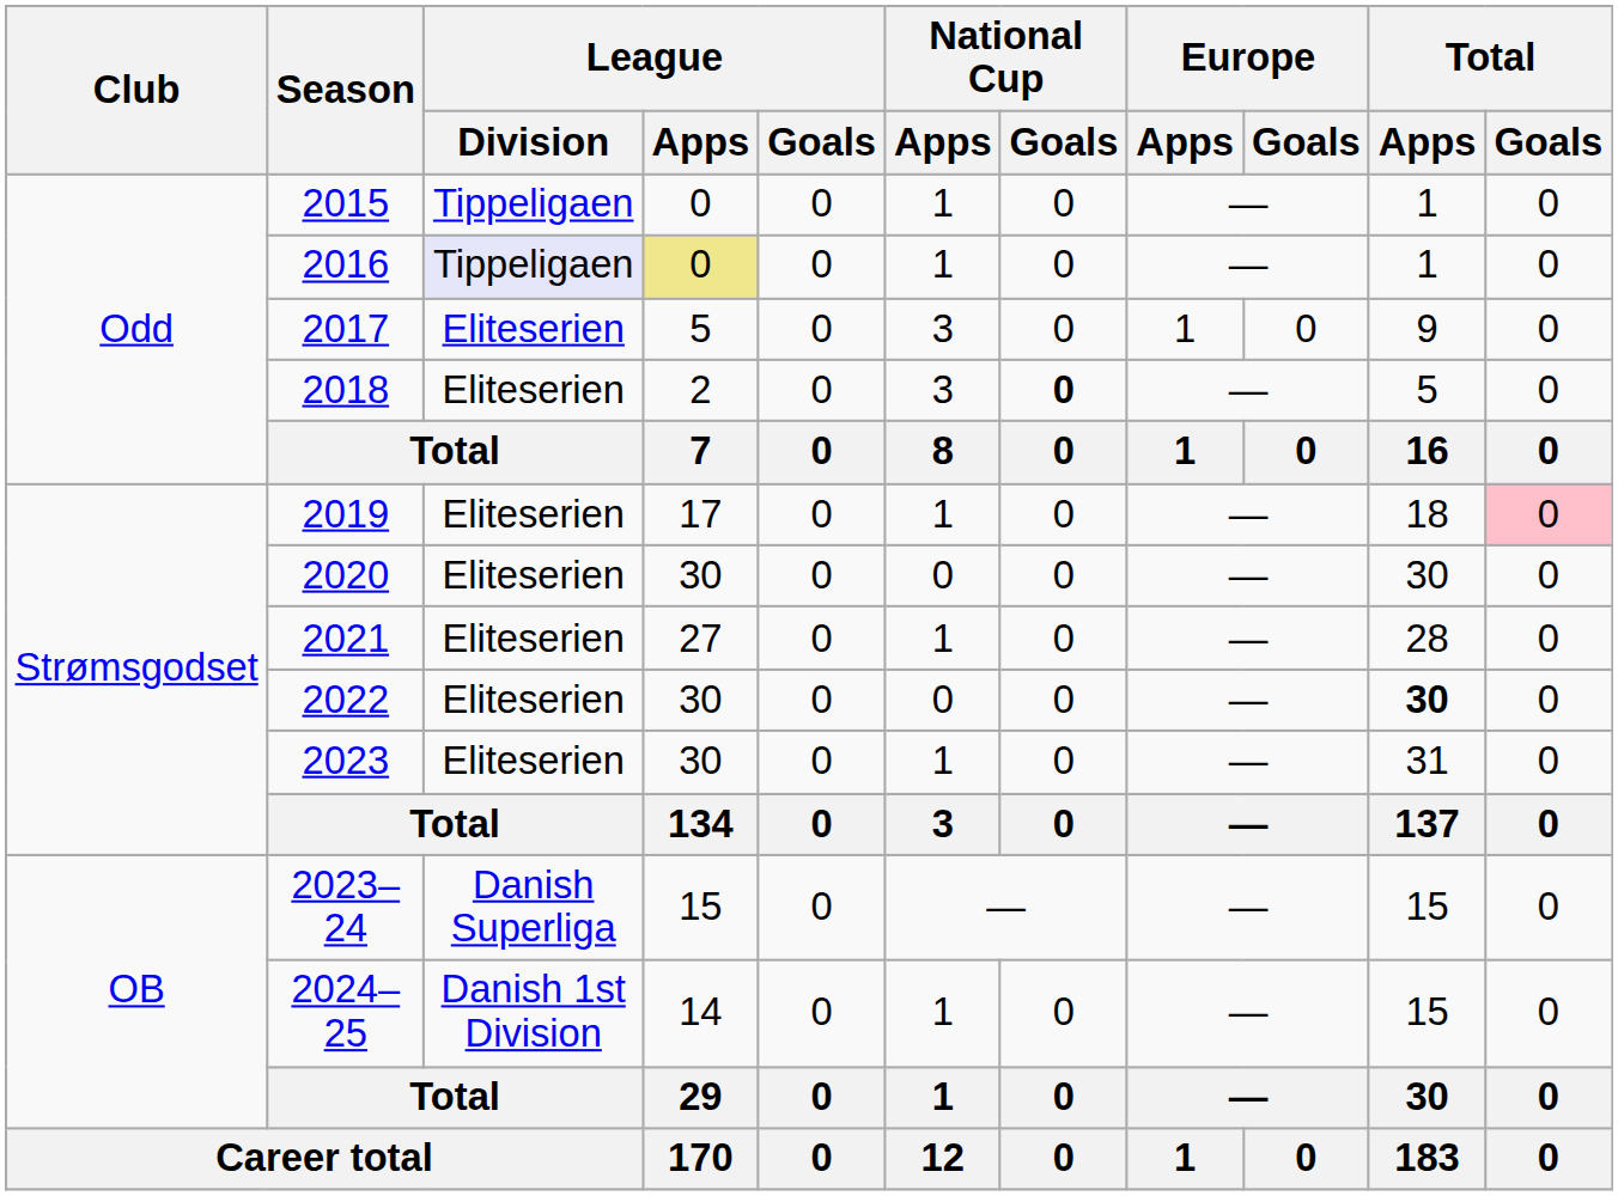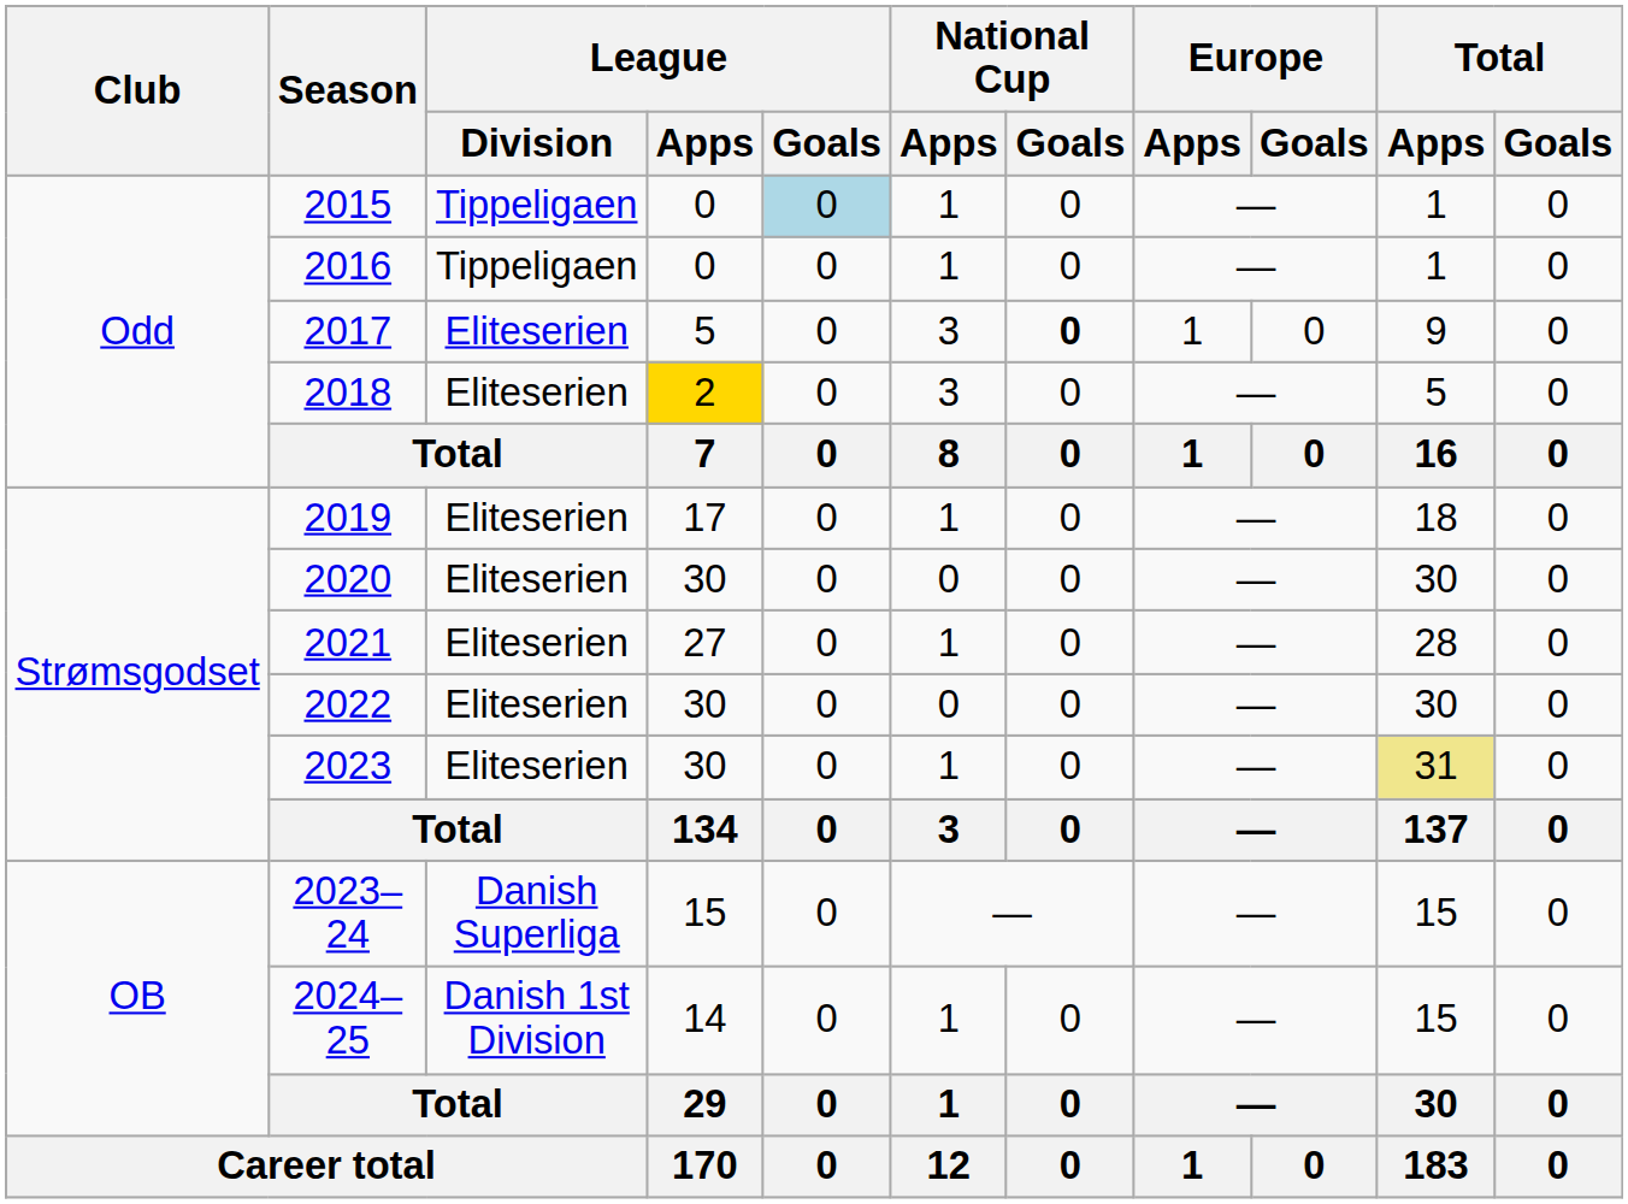2015 | League / Goals: no background -> lightblue background
2016 | League / Division: lavender background -> no background
2016 | League / Apps: khaki background -> no background
2017 | National Cup / Goals: normal -> bold
2018 | League / Apps: no background -> gold background
2018 | National Cup / Goals: bold -> normal
2019 | Total / Goals: pink background -> no background
2022 | Total / Apps: bold -> normal
2023 | Total / Apps: no background -> khaki background
